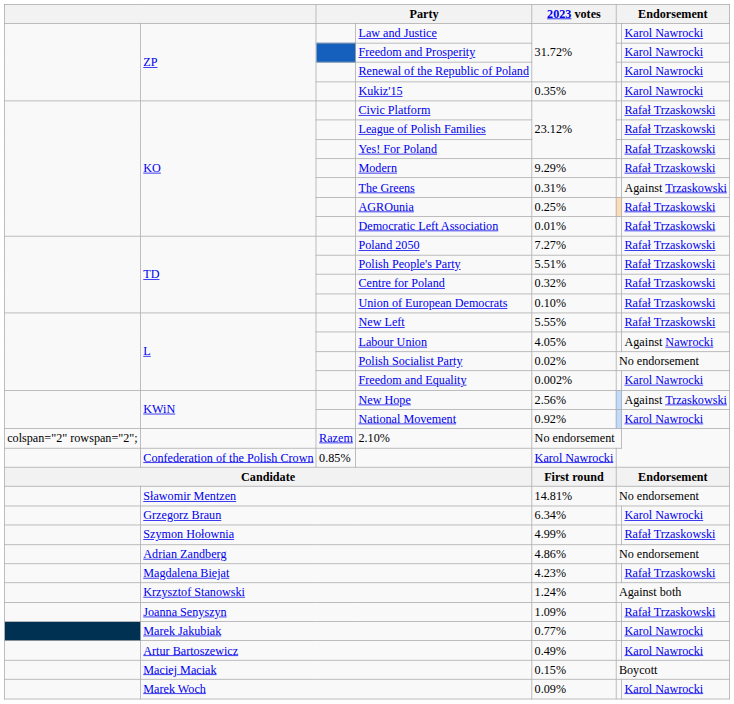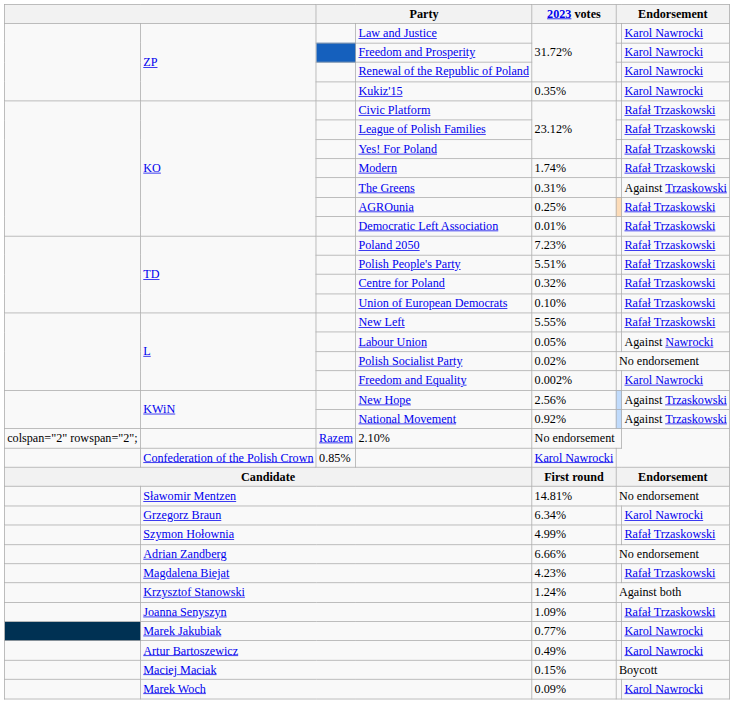Modern | 2023 votes: 9.29% -> 1.74%
Poland 2050 | 2023 votes: 7.27% -> 7.23%
Labour Union | 2023 votes: 4.05% -> 0.05%
National Movement | column 7: Karol Nawrocki -> Against Trzaskowski
Adrian Zandberg | 2023 votes: 4.86% -> 6.66%
